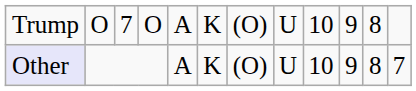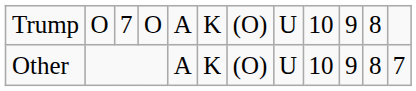Other | column 1: lavender background -> no background
